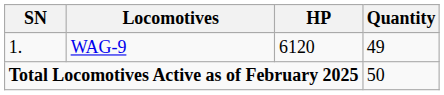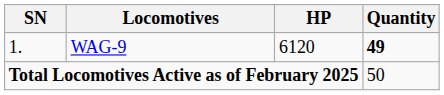1. | Quantity: normal -> bold
